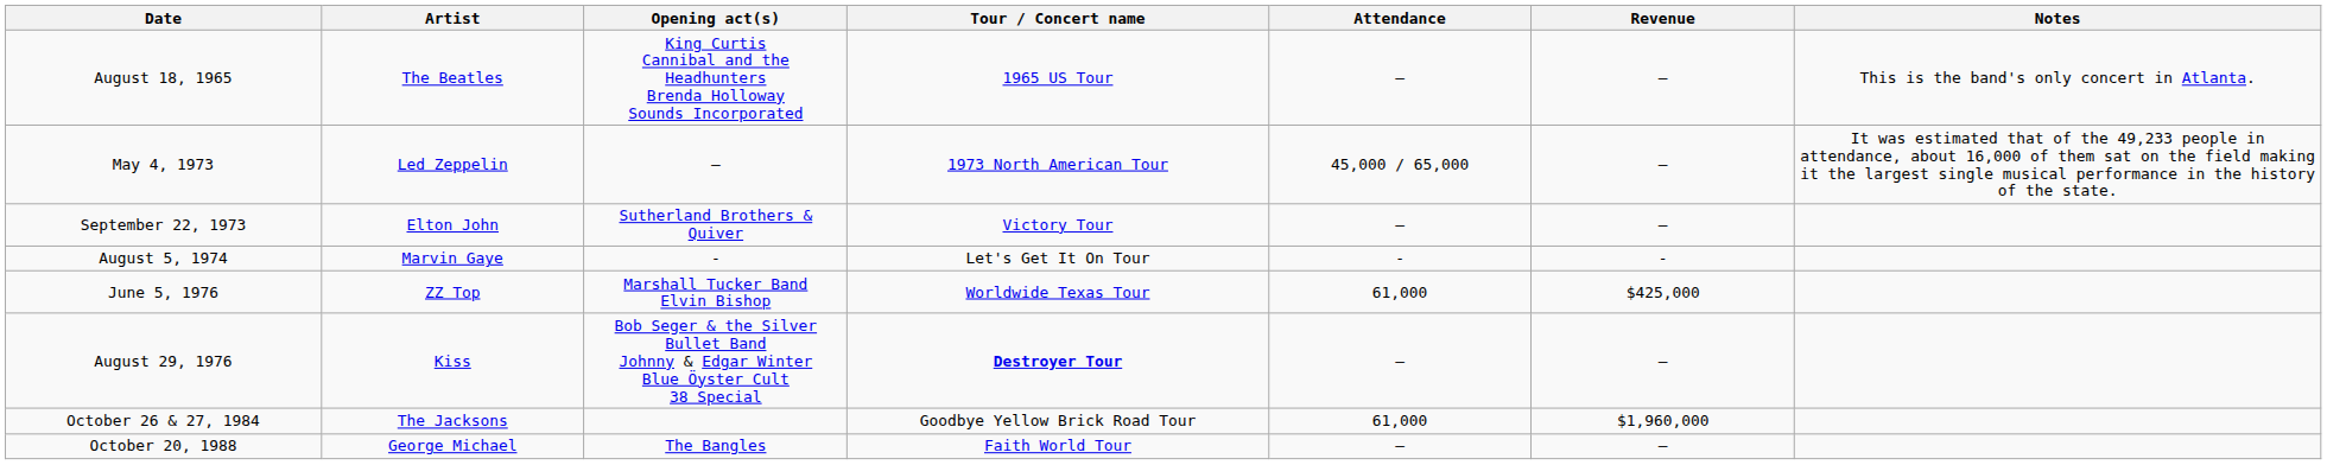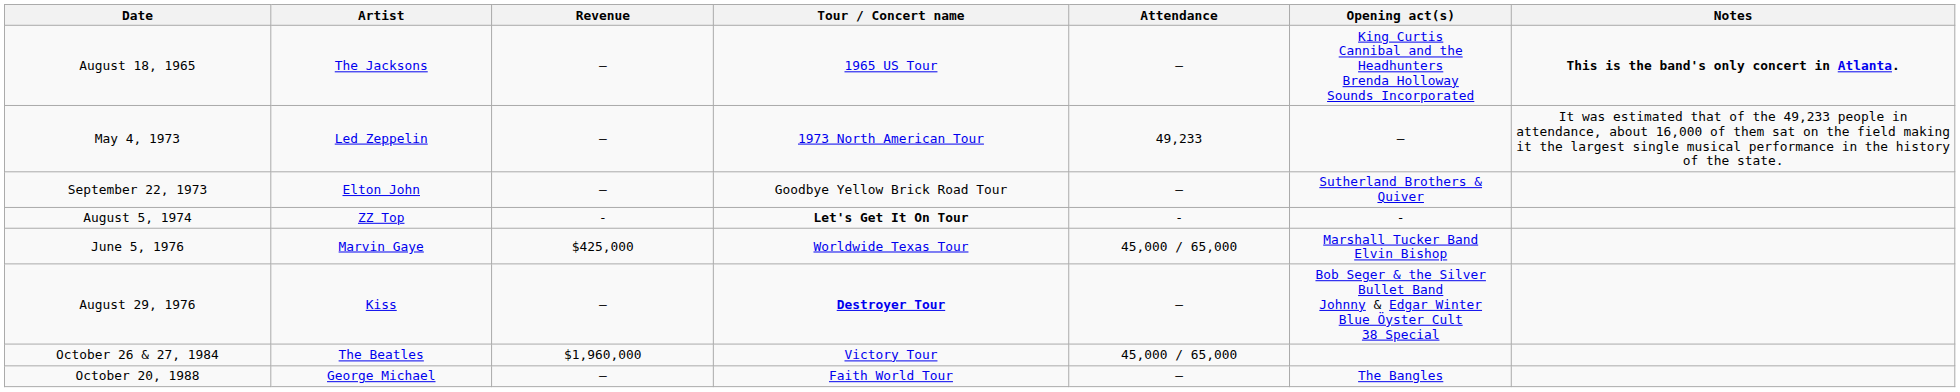columns swapped: Opening act(s) <-> Revenue
August 18, 1965 | Artist: The Beatles -> The Jacksons
August 18, 1965 | Notes: normal -> bold
May 4, 1973 | Attendance: 45,000 / 65,000 -> 49,233
September 22, 1973 | Tour / Concert name: Victory Tour -> Goodbye Yellow Brick Road Tour
August 5, 1974 | Artist: Marvin Gaye -> ZZ Top
August 5, 1974 | Tour / Concert name: normal -> bold
June 5, 1976 | Artist: ZZ Top -> Marvin Gaye
June 5, 1976 | Attendance: 61,000 -> 45,000 / 65,000
October 26 & 27, 1984 | Artist: The Jacksons -> The Beatles
October 26 & 27, 1984 | Tour / Concert name: Goodbye Yellow Brick Road Tour -> Victory Tour
October 26 & 27, 1984 | Attendance: 61,000 -> 45,000 / 65,000
